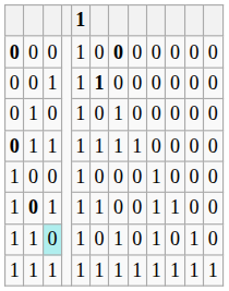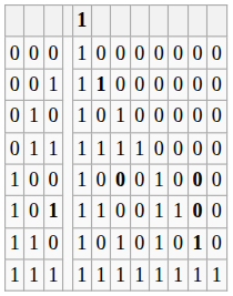row 2 | column 1: bold -> normal
row 2 | column 7: bold -> normal
row 5 | column 1: bold -> normal
row 6 | column 7: normal -> bold
row 6 | column 11: normal -> bold
row 7 | column 2: bold -> normal
row 7 | column 3: normal -> bold
row 7 | column 11: normal -> bold
row 8 | column 3: paleturquoise background -> no background
row 8 | column 11: normal -> bold
